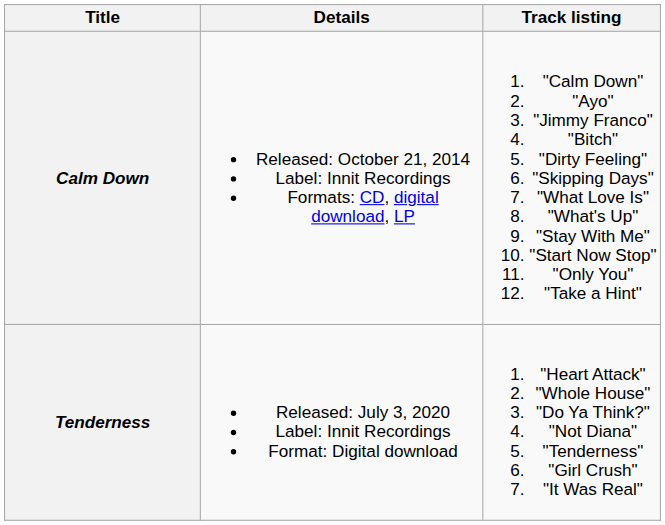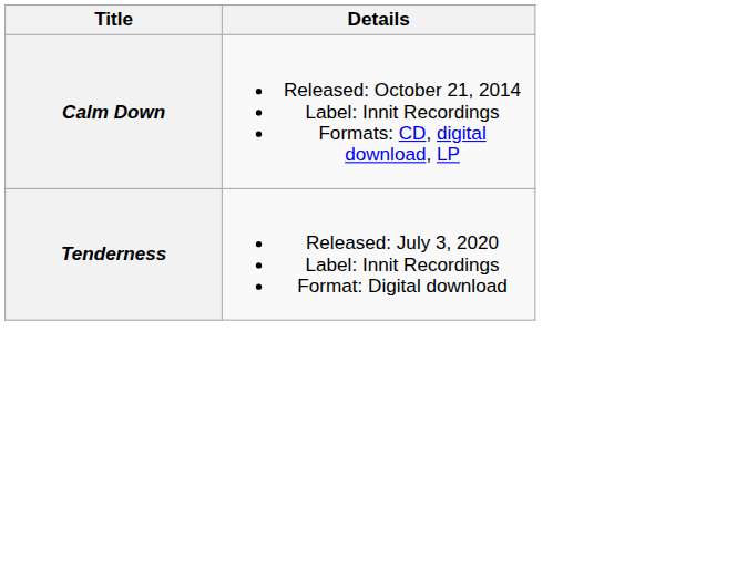- column: Track listing | "Calm Down" "Ayo" "Jimmy Franco" "Bitch" "Dirty Feeling" "Skipping Days" "What Love Is" "What's Up" "Stay With Me" "Start Now Stop" "Only You" "Take a Hint" | "Heart Attack" "Whole House" "Do Ya Think?" "Not Diana" "Tenderness" "Girl Crush" "It Was Real"
